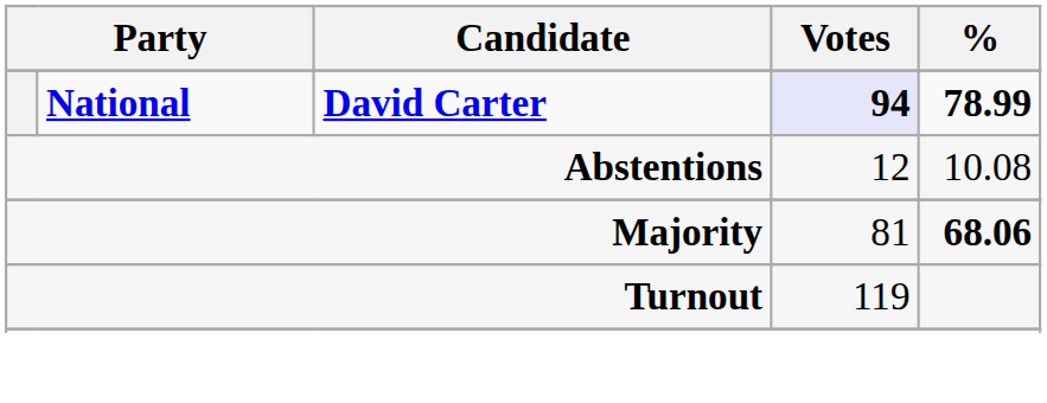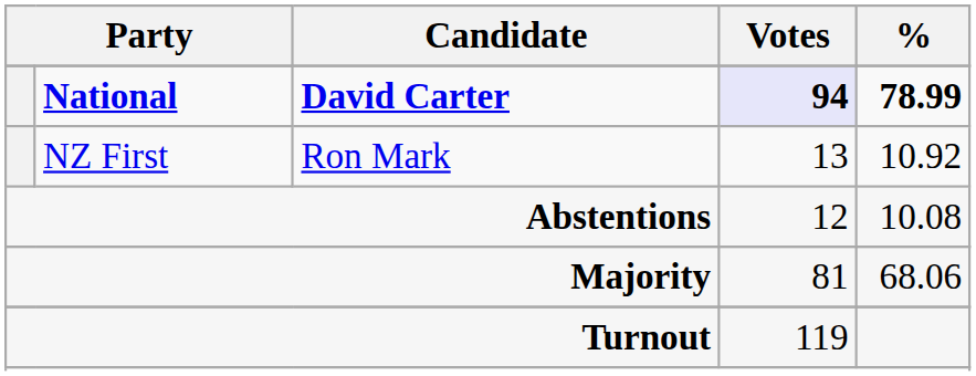+ row: NZ First | Ron Mark | 13 | 10.92
Majority | %: bold -> normal
